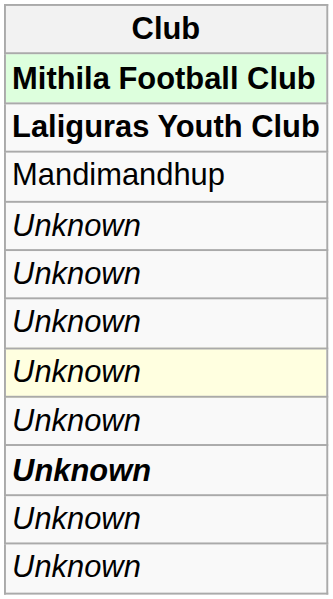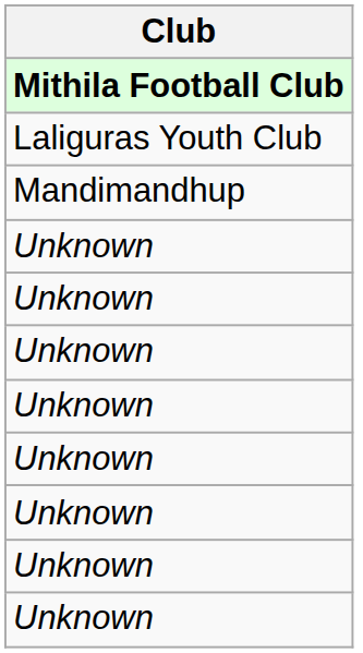row 3 | column 1: bold -> normal
row 8 | column 1: lightyellow background -> no background
row 10 | column 1: bold -> normal
